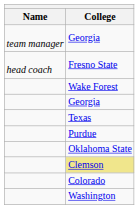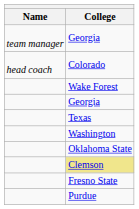row 4 | College: Fresno State -> Colorado
row 8 | College: Purdue -> Washington
row 11 | College: Colorado -> Fresno State
row 12 | College: Washington -> Purdue
